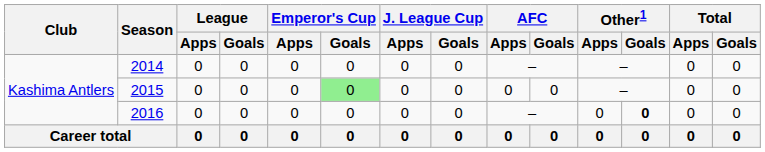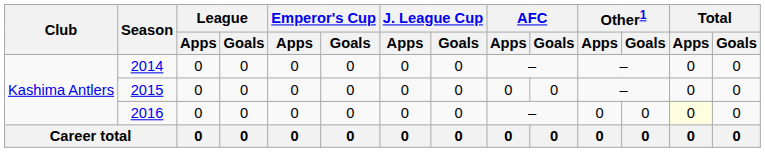2015 | Emperor's Cup / Goals: lightgreen background -> no background
2016 | Other1 / Goals: bold -> normal
2016 | Total / Apps: no background -> lightyellow background
